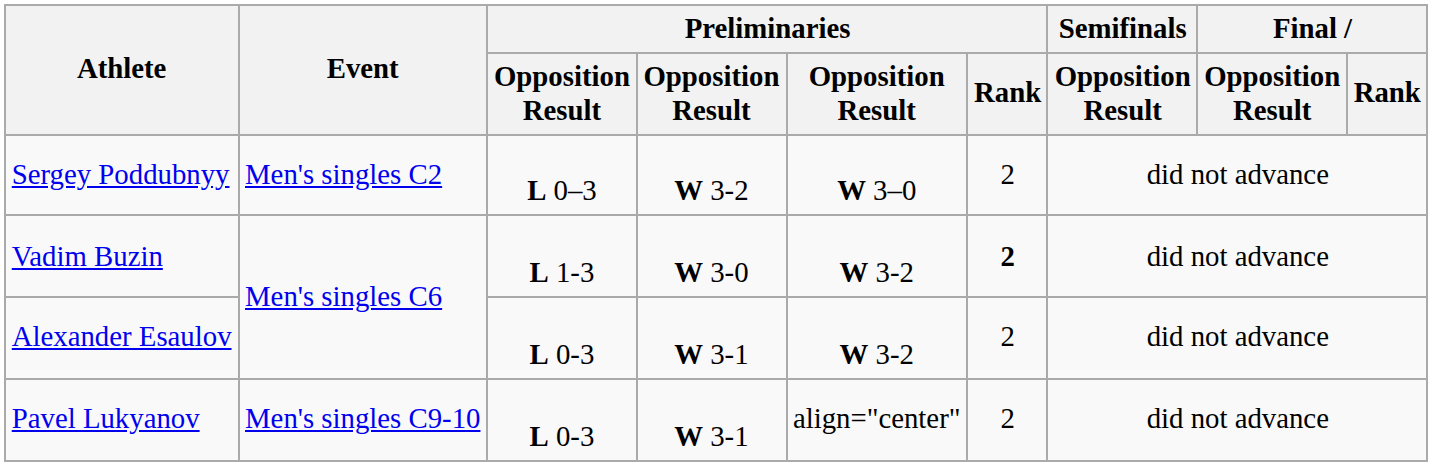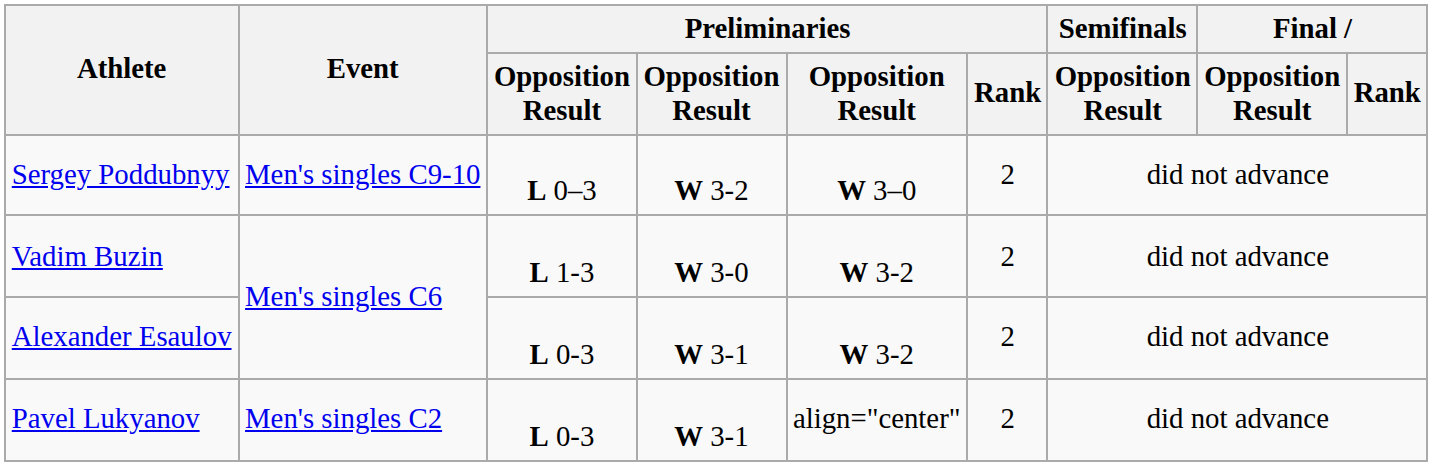Sergey Poddubnyy | Event: Men's singles C2 -> Men's singles C9-10
Vadim Buzin | Preliminaries / Rank: bold -> normal
Pavel Lukyanov | Event: Men's singles C9-10 -> Men's singles C2
